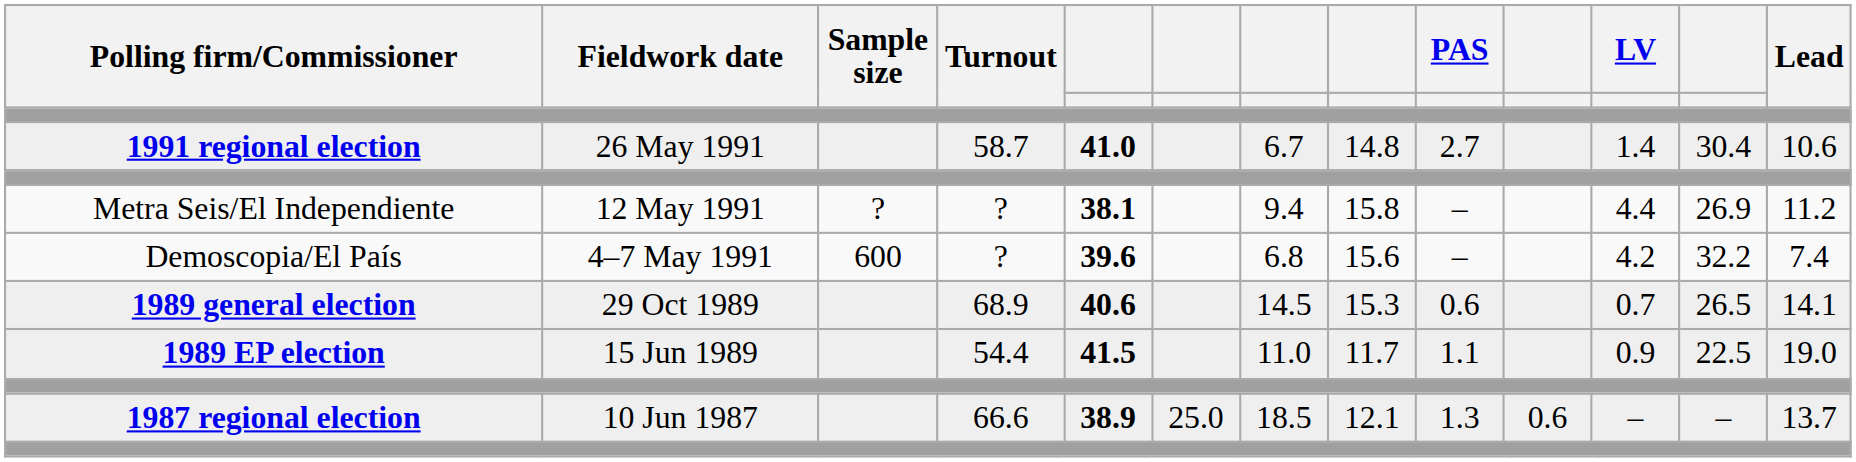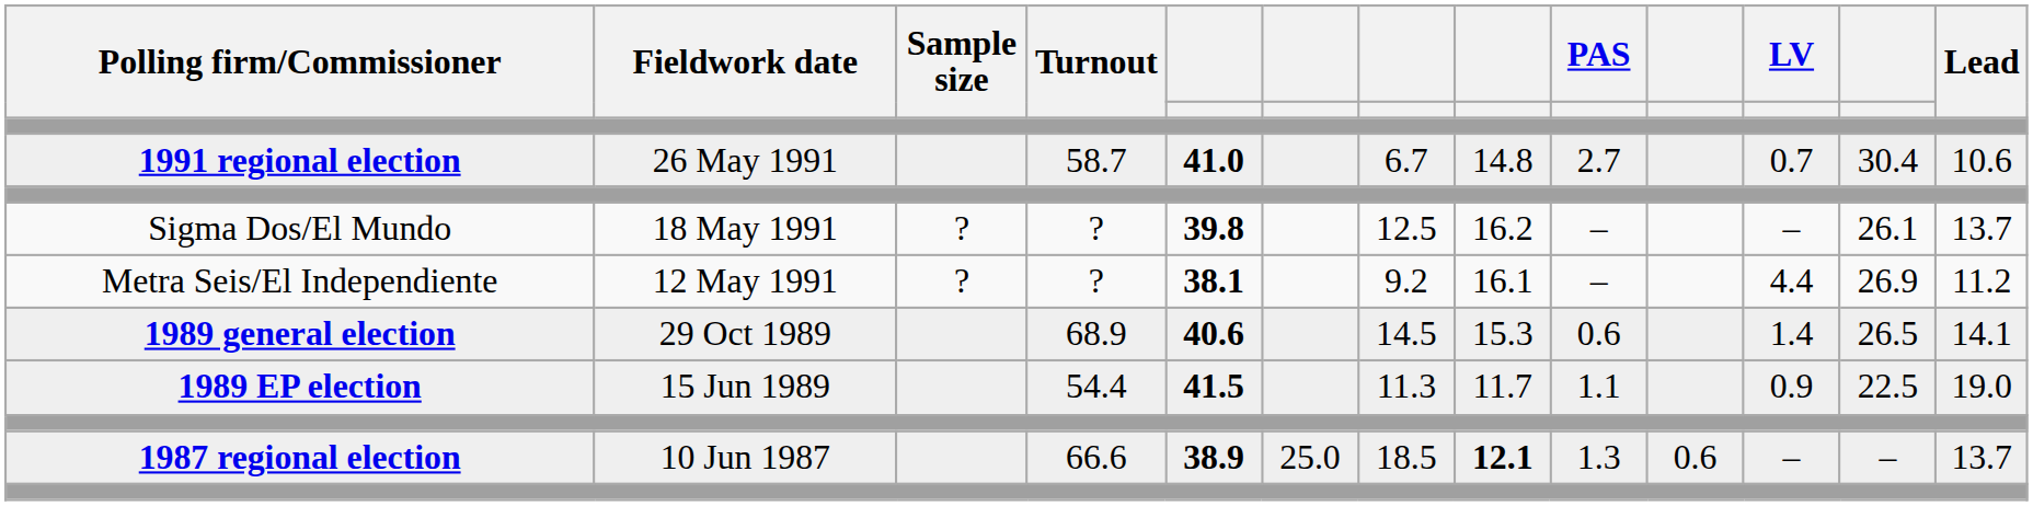1991 regional election | LV: 1.4 -> 0.7
+ row: Sigma Dos/El Mundo | 18 May 1991 | ? | ? | 39.8 | 12.5 | 16.2 | – | – | 26.1 | 13.7
Metra Seis/El Independiente | column 7: 9.4 -> 9.2
Metra Seis/El Independiente | column 8: 15.8 -> 16.1
- row: Demoscopia/El País | 4–7 May 1991 | 600 | ? | 39.6 | 6.8 | 15.6 | – | 4.2 | 32.2 | 7.4
1989 general election | LV: 0.7 -> 1.4
1989 EP election | column 7: 11.0 -> 11.3
1987 regional election | column 8: normal -> bold
